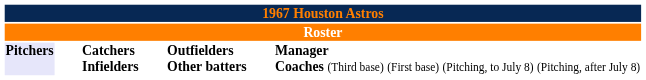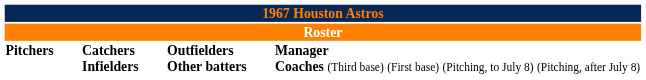Pitchers | column 1: lavender background -> no background
